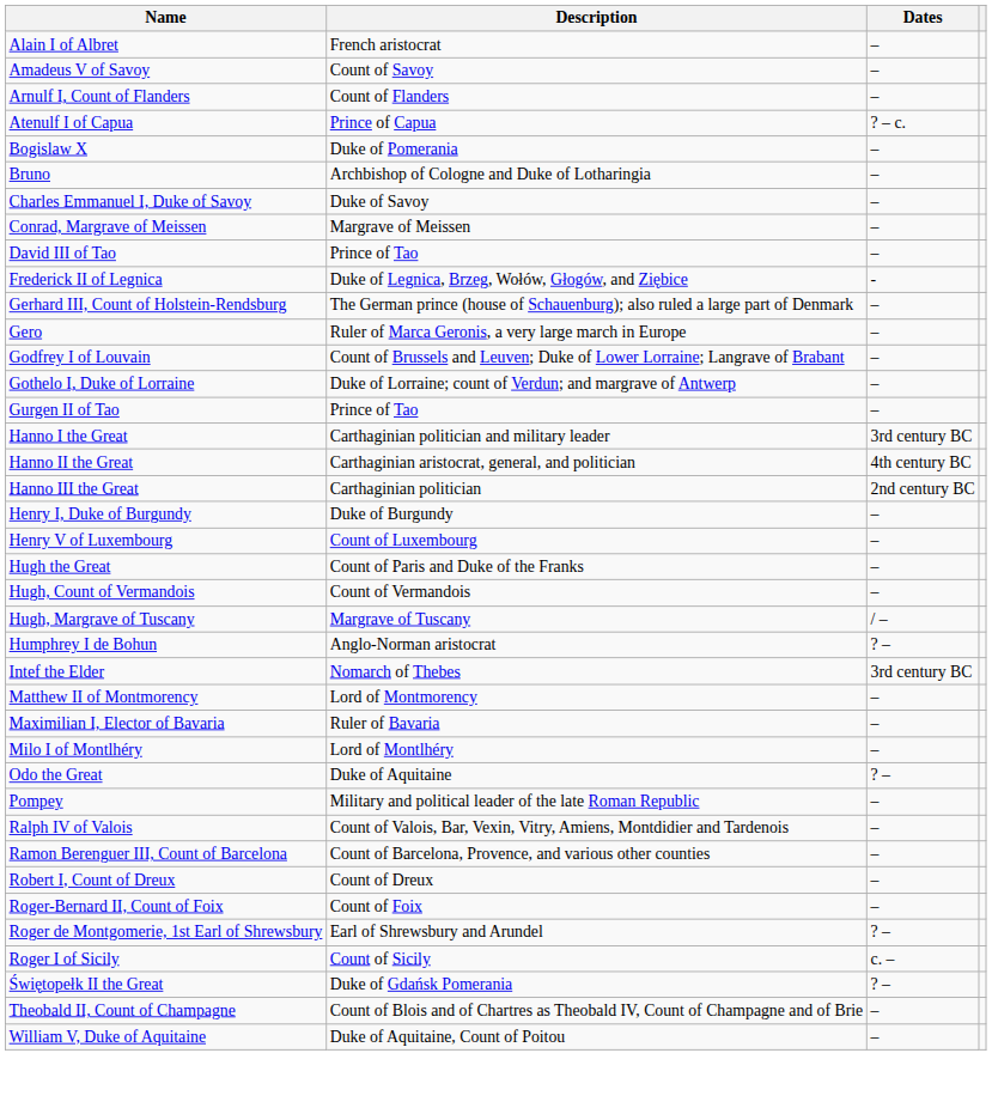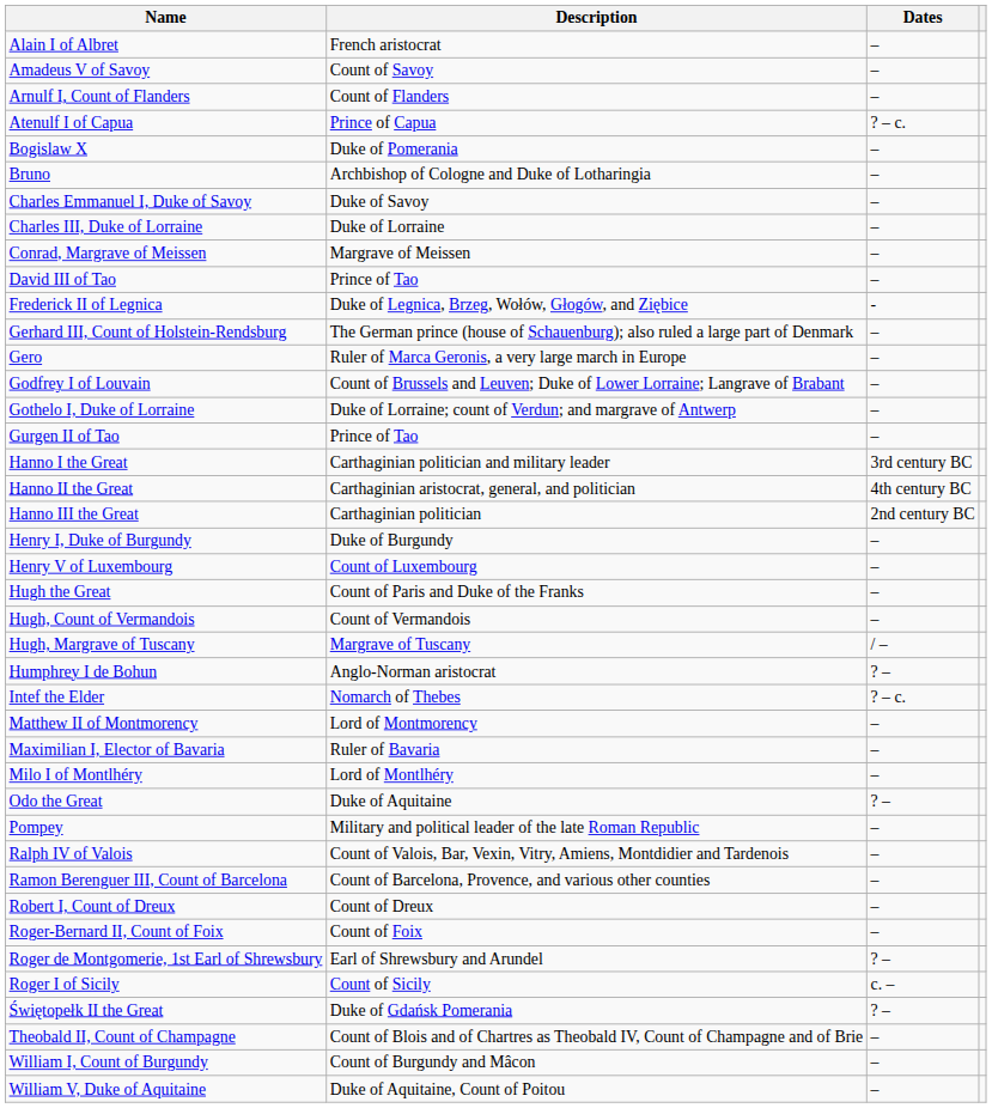+ row: Charles III, Duke of Lorraine | Duke of Lorraine | –
Intef the Elder | Dates: 3rd century BC -> ? – c.
+ row: William I, Count of Burgundy | Count of Burgundy and Mâcon | –
